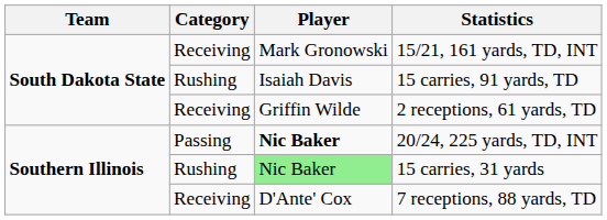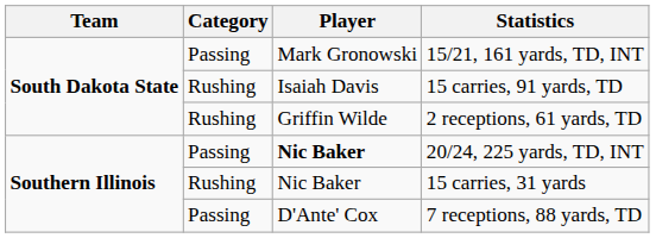15/21, 161 yards, TD, INT | Category: Receiving -> Passing
2 receptions, 61 yards, TD | Category: Receiving -> Rushing
15 carries, 31 yards | Player: lightgreen background -> no background
7 receptions, 88 yards, TD | Category: Receiving -> Passing
